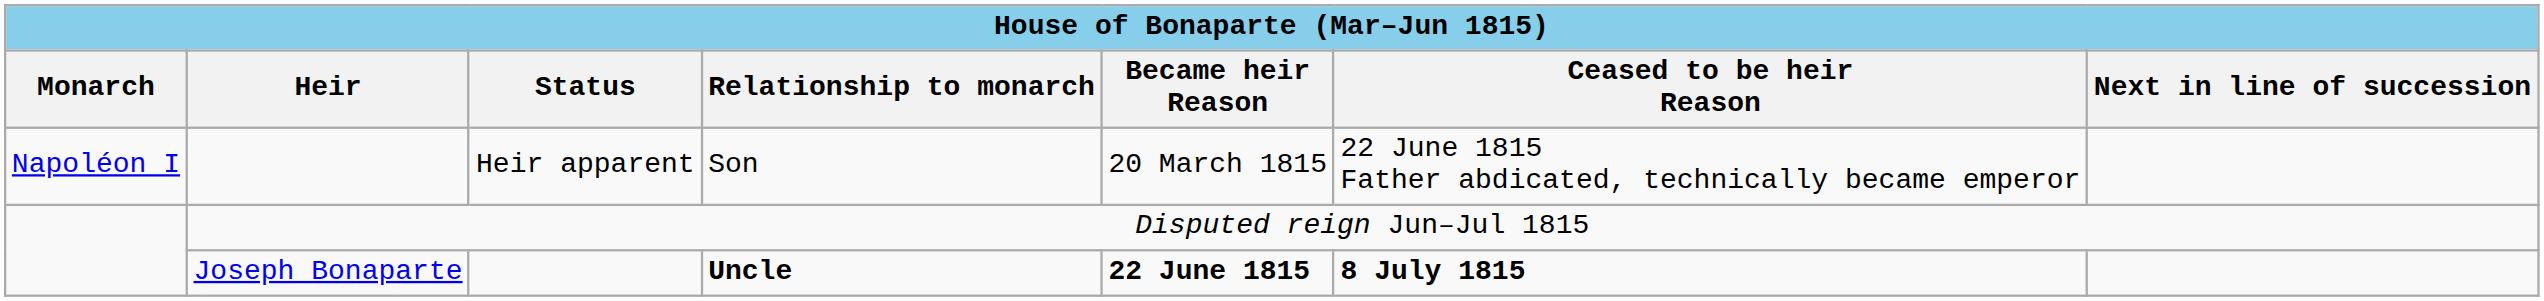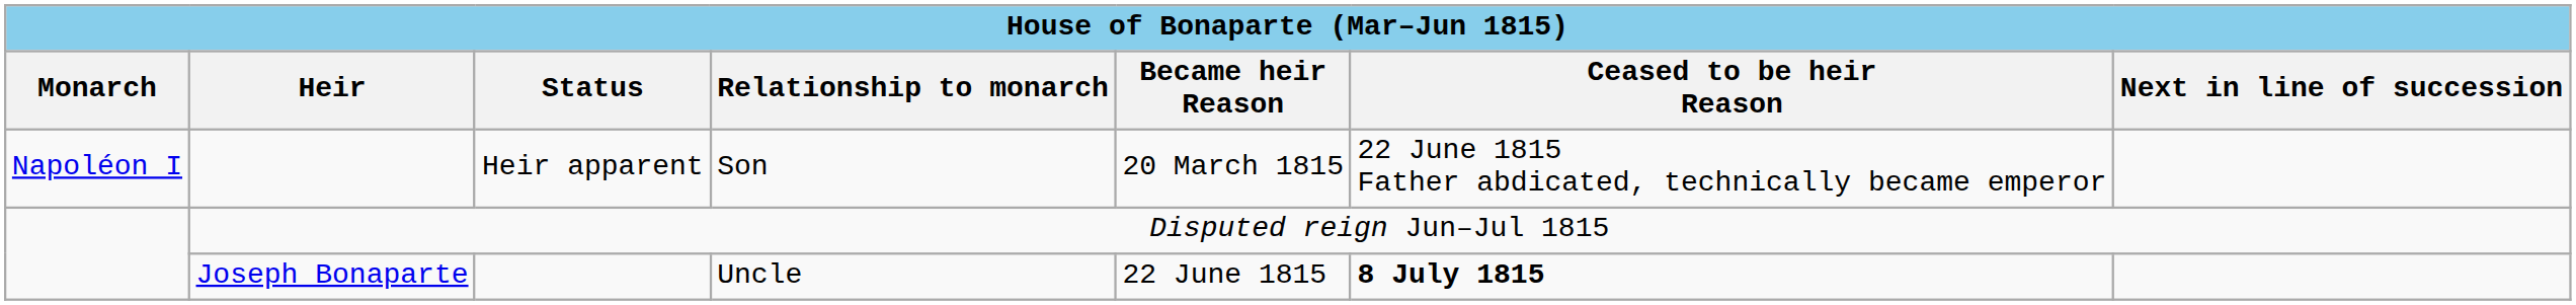Joseph Bonaparte | Relationship to monarch: bold -> normal
Joseph Bonaparte | Became heir Reason: bold -> normal
